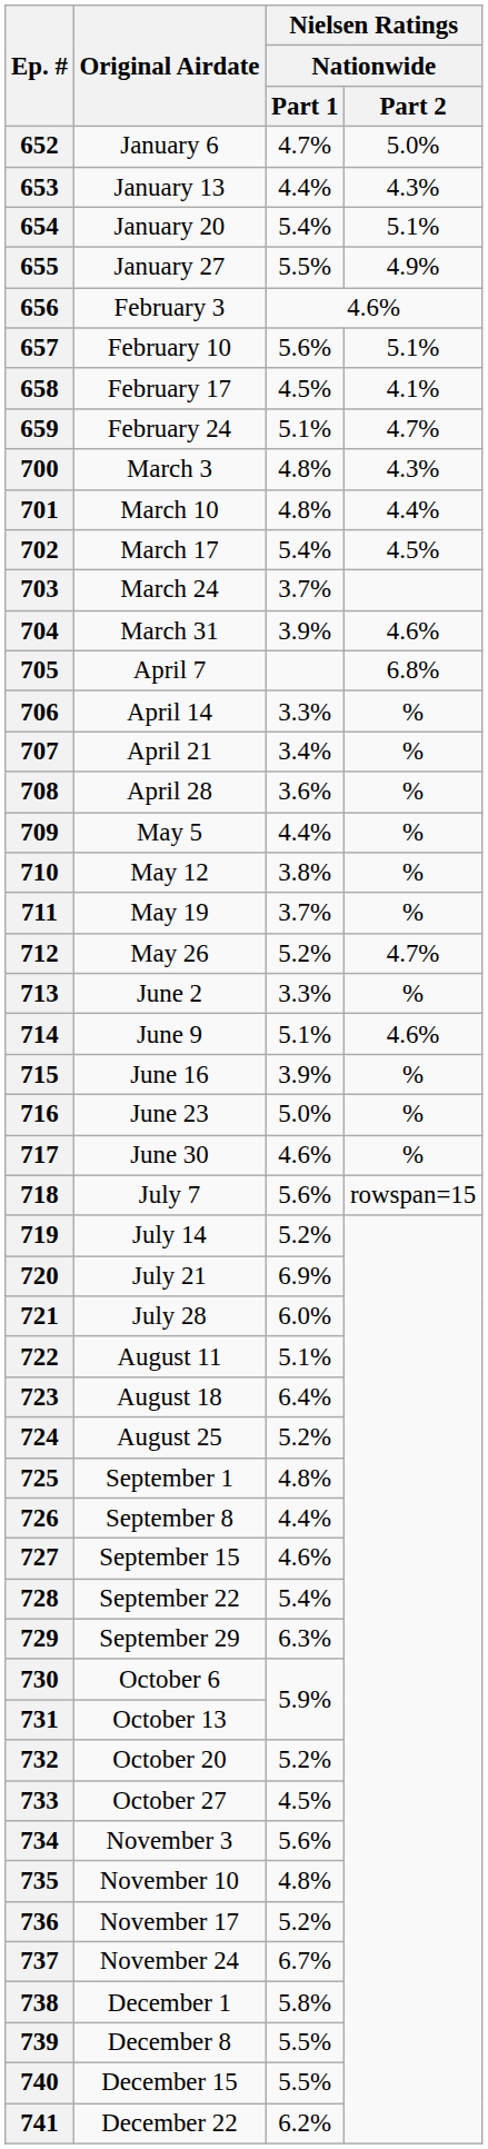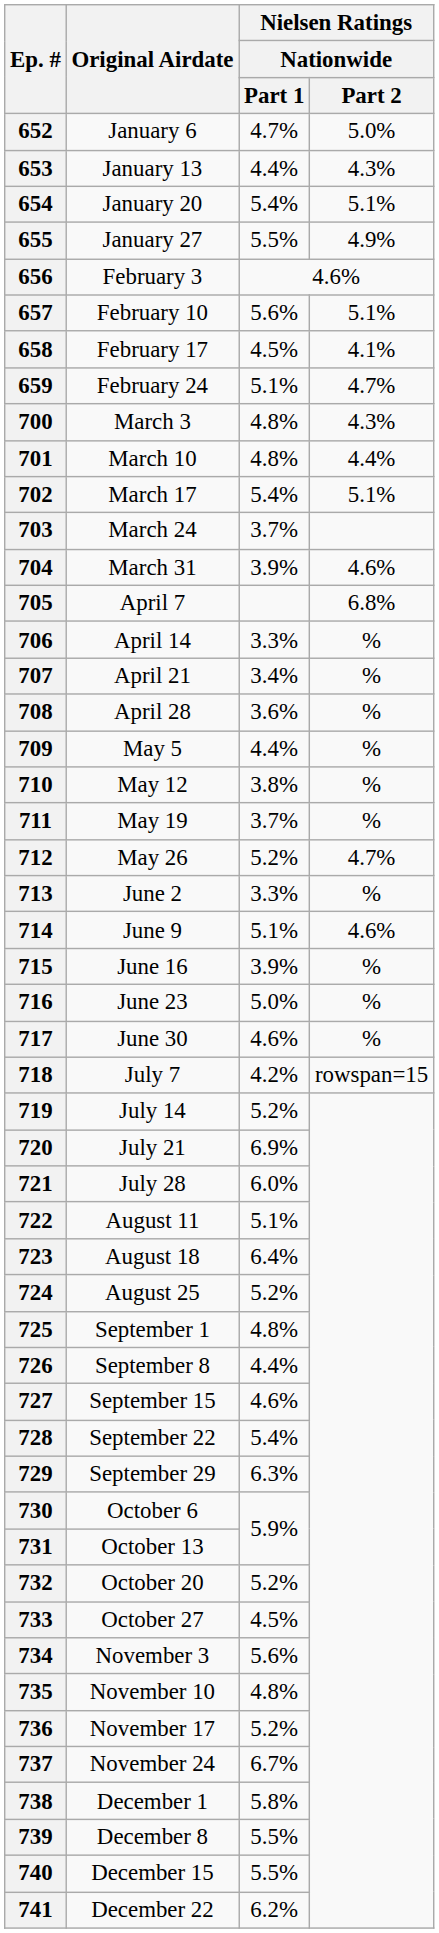702 | Nielsen Ratings / Nationwide / Part 2: 4.5% -> 5.1%
718 | Nielsen Ratings / Nationwide / Part 1: 5.6% -> 4.2%
